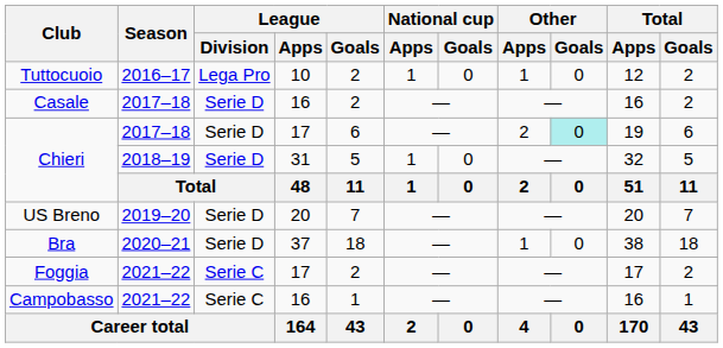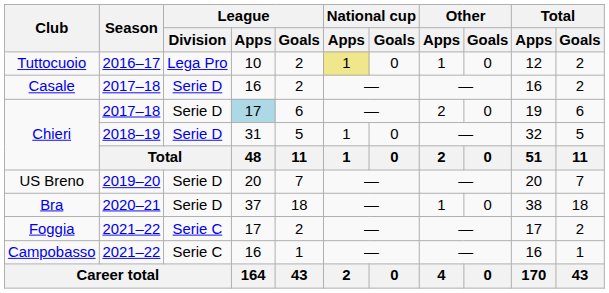Tuttocuoio | National cup / Apps: no background -> khaki background
Chieri / 2017–18 | League / Apps: no background -> lightblue background
Chieri / 2017–18 | Other / Goals: paleturquoise background -> no background
